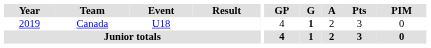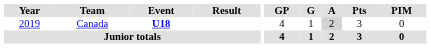Canada | Event: normal -> bold
Canada | G: bold -> normal
Canada | A: no background -> lightgrey background
